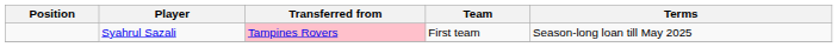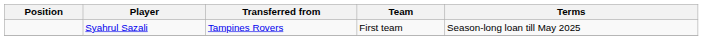Syahrul Sazali | Transferred from: pink background -> no background
